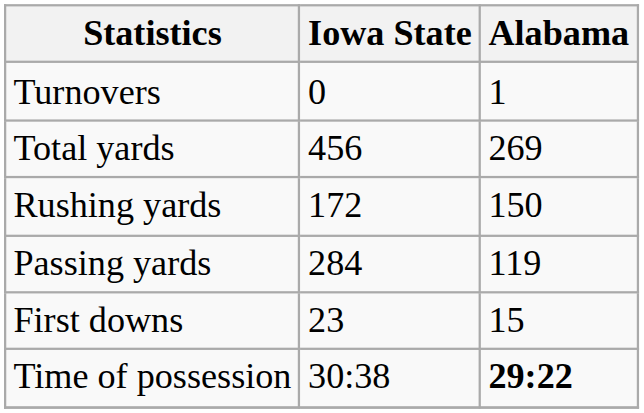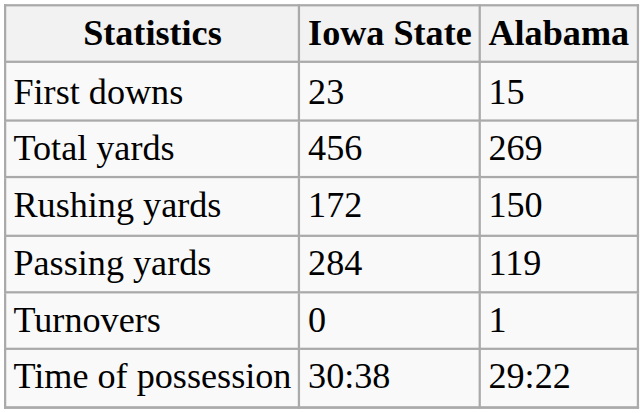rows swapped: First downs <-> Turnovers
Time of possession | Alabama: bold -> normal
